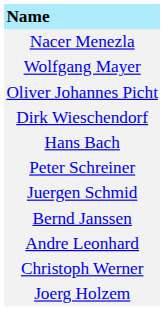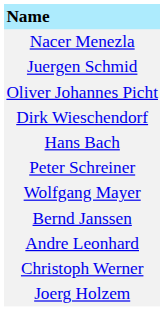row 3 | column 1: Wolfgang Mayer -> Juergen Schmid
row 8 | column 1: Juergen Schmid -> Wolfgang Mayer
